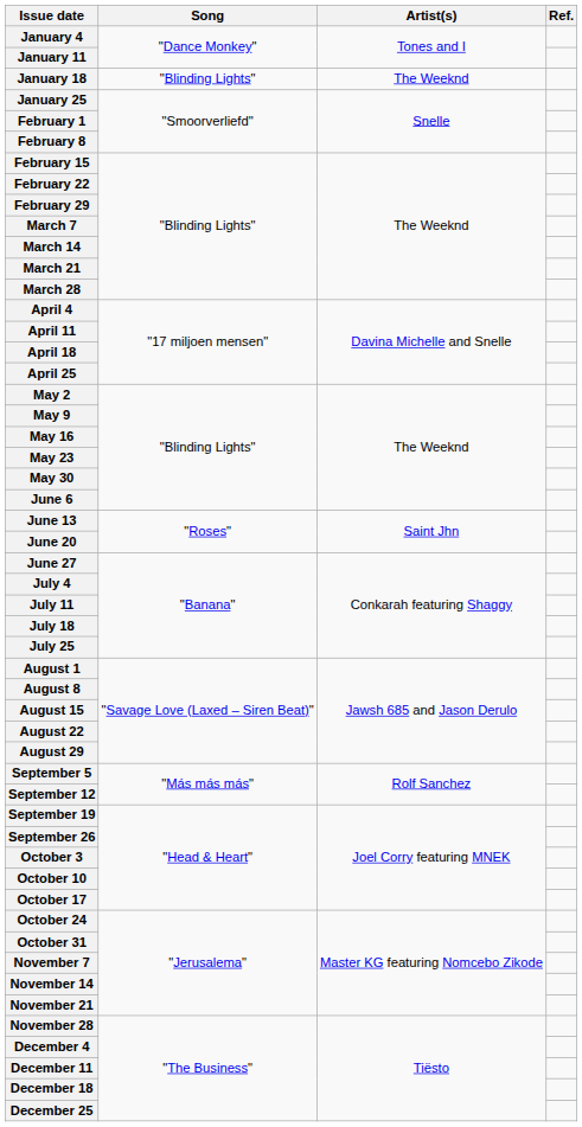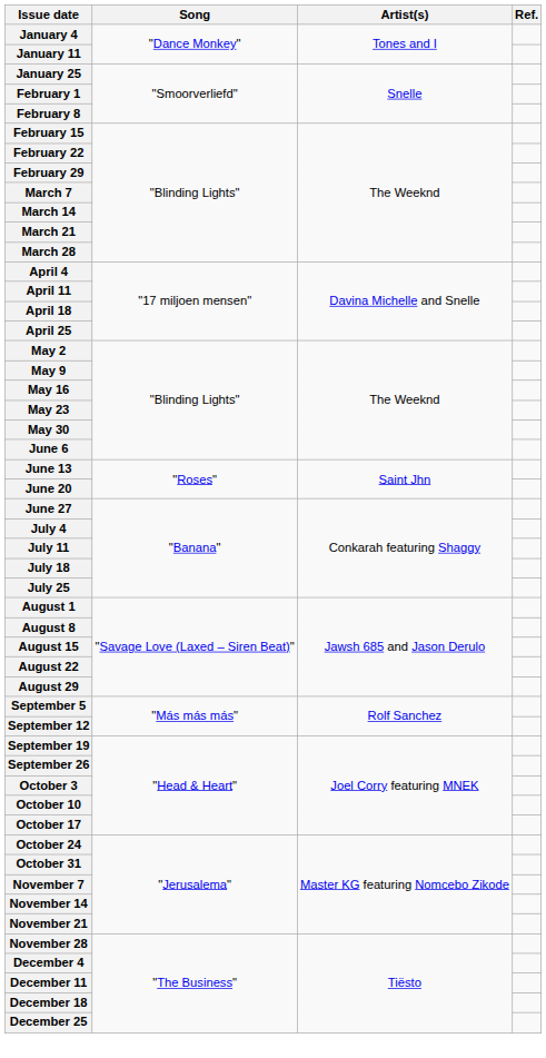- row: January 18 | "Blinding Lights" | The Weeknd
